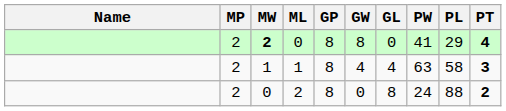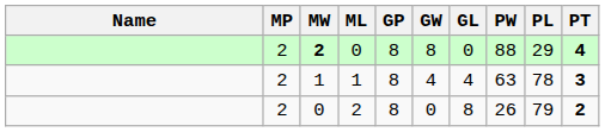row 2 | PW: 41 -> 88
row 3 | PL: 58 -> 78
row 4 | PW: 24 -> 26
row 4 | PL: 88 -> 79
